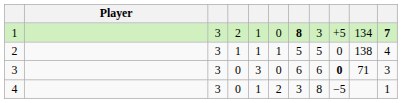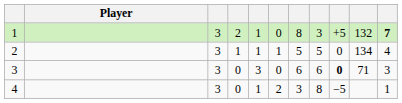row 2 | column 7: bold -> normal
row 2 | column 10: 134 -> 132
row 3 | column 10: 138 -> 134
